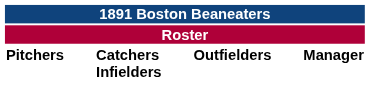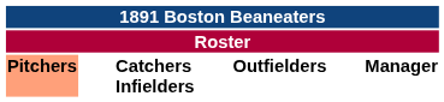Pitchers | column 1: no background -> lightsalmon background
